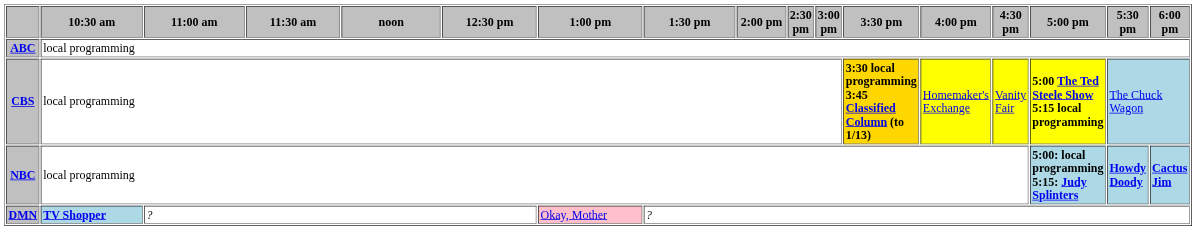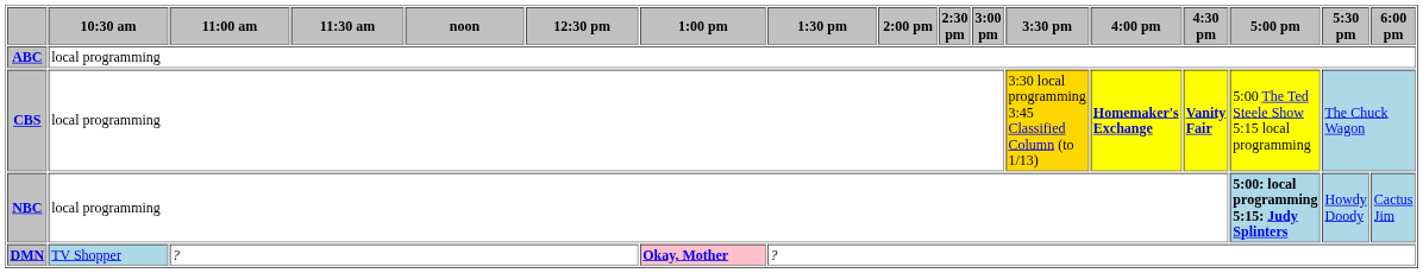CBS | 3:30 pm: bold -> normal
CBS | 4:00 pm: normal -> bold
CBS | 4:30 pm: normal -> bold
CBS | 5:00 pm: bold -> normal
NBC | 5:30 pm: bold -> normal
NBC | 6:00 pm: bold -> normal
DMN | 10:30 am: bold -> normal
DMN | 1:00 pm: normal -> bold
